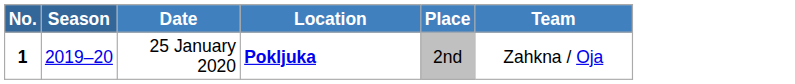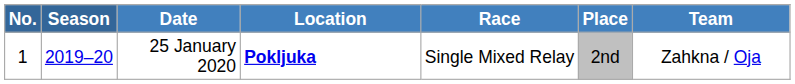+ column: Race | Single Mixed Relay
25 January 2020 | No.: bold -> normal
